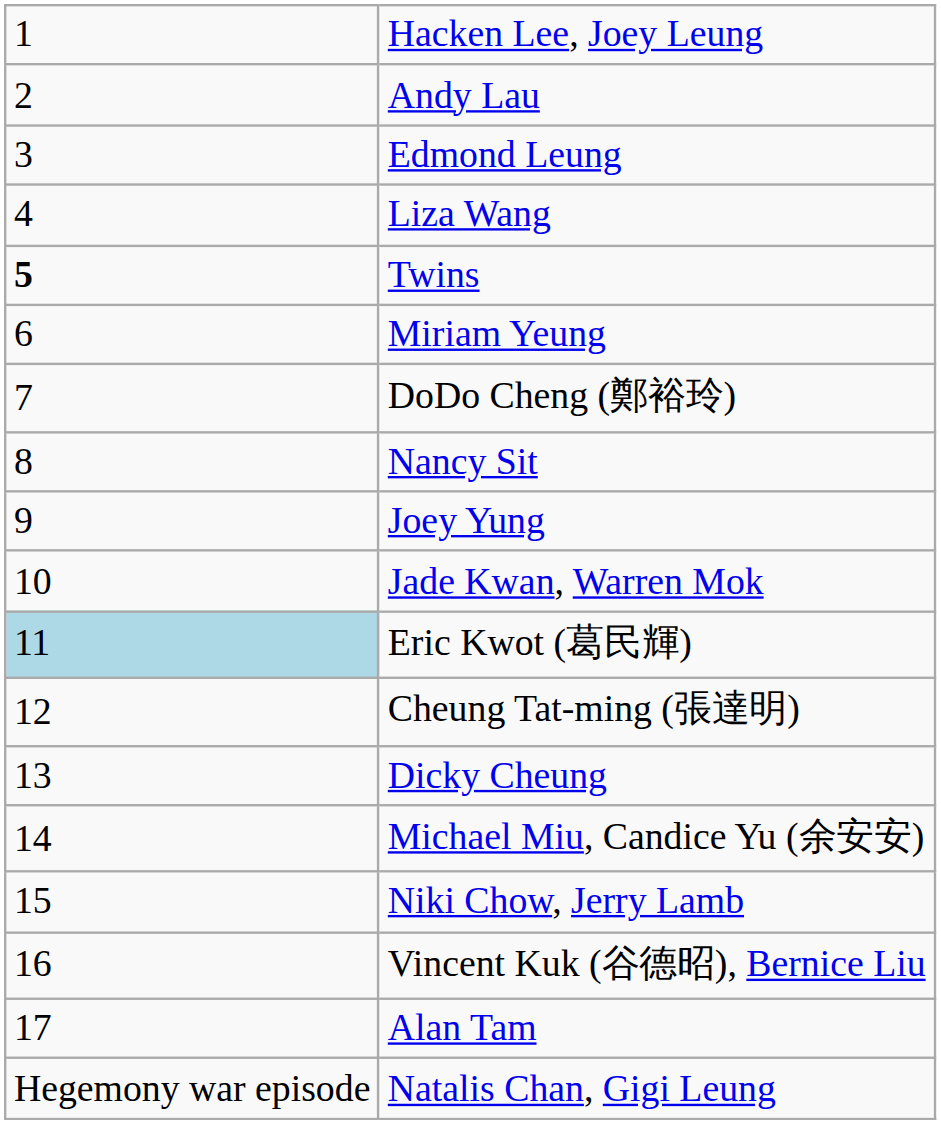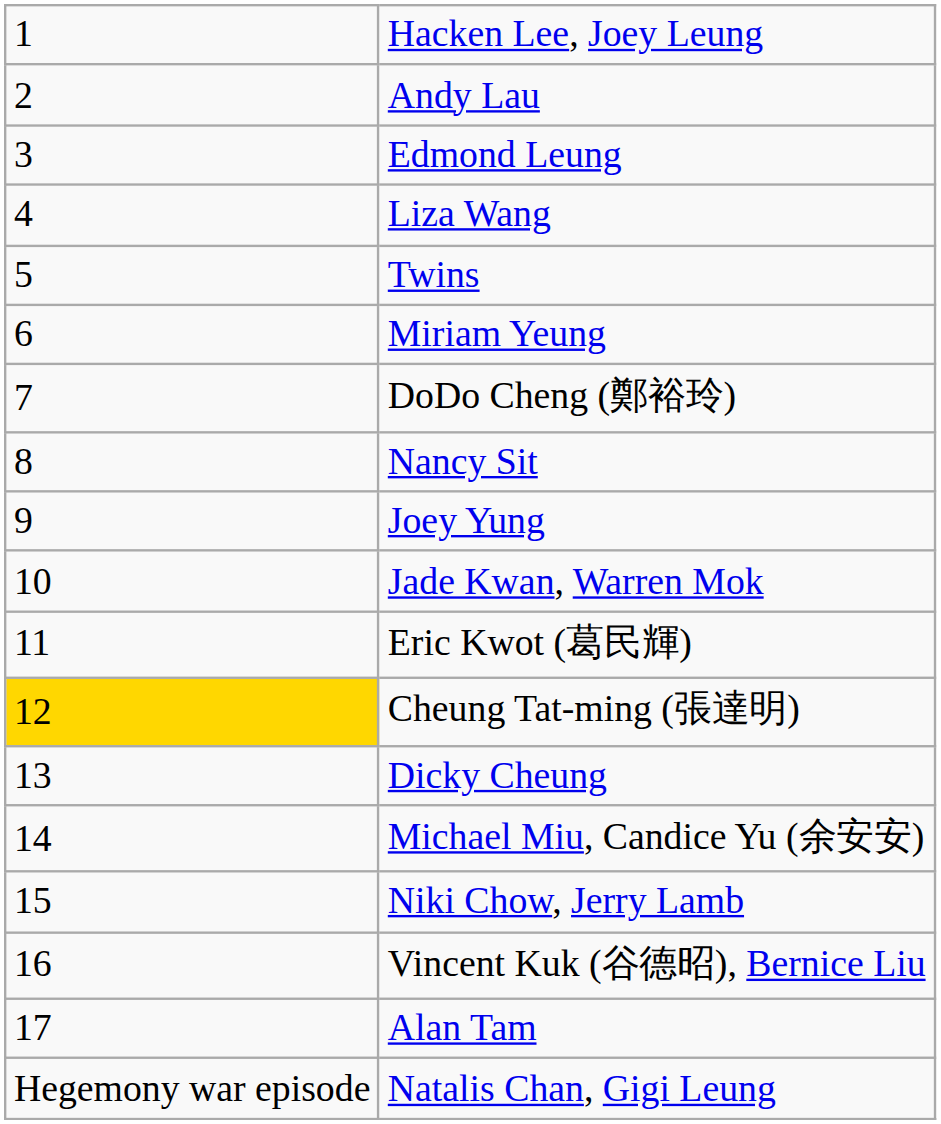Twins | column 1: bold -> normal
Eric Kwot (葛民輝) | column 1: lightblue background -> no background
Cheung Tat-ming (張達明) | column 1: no background -> gold background
